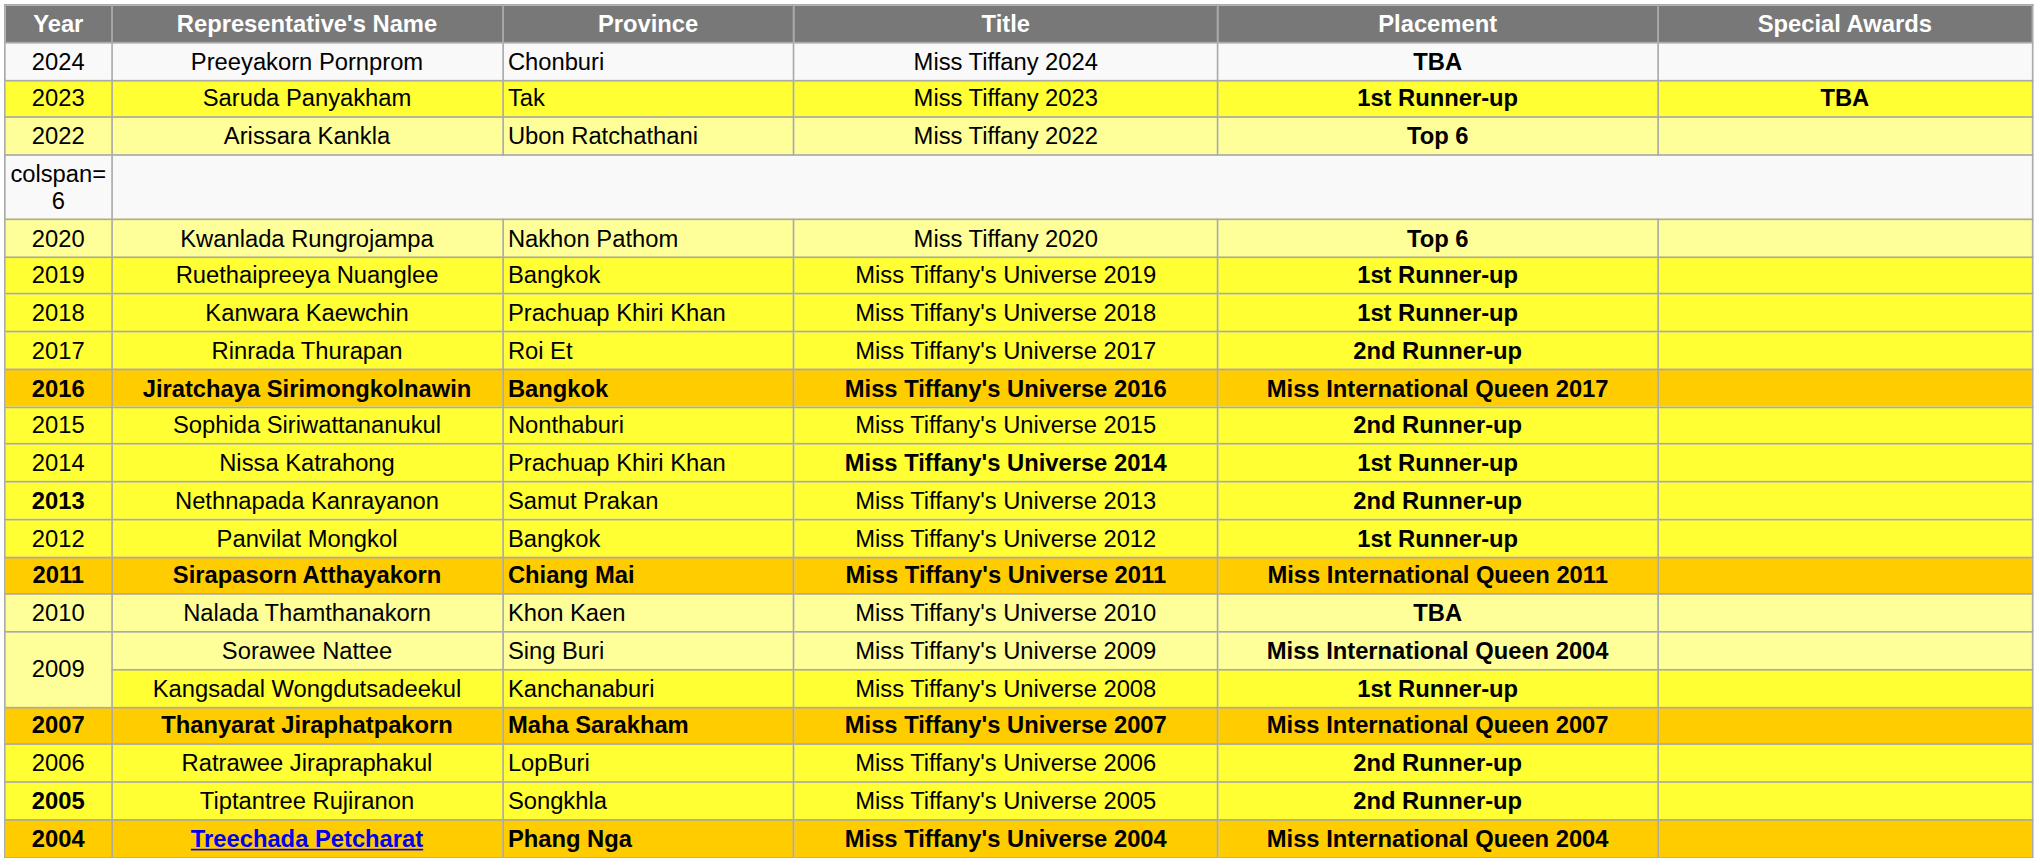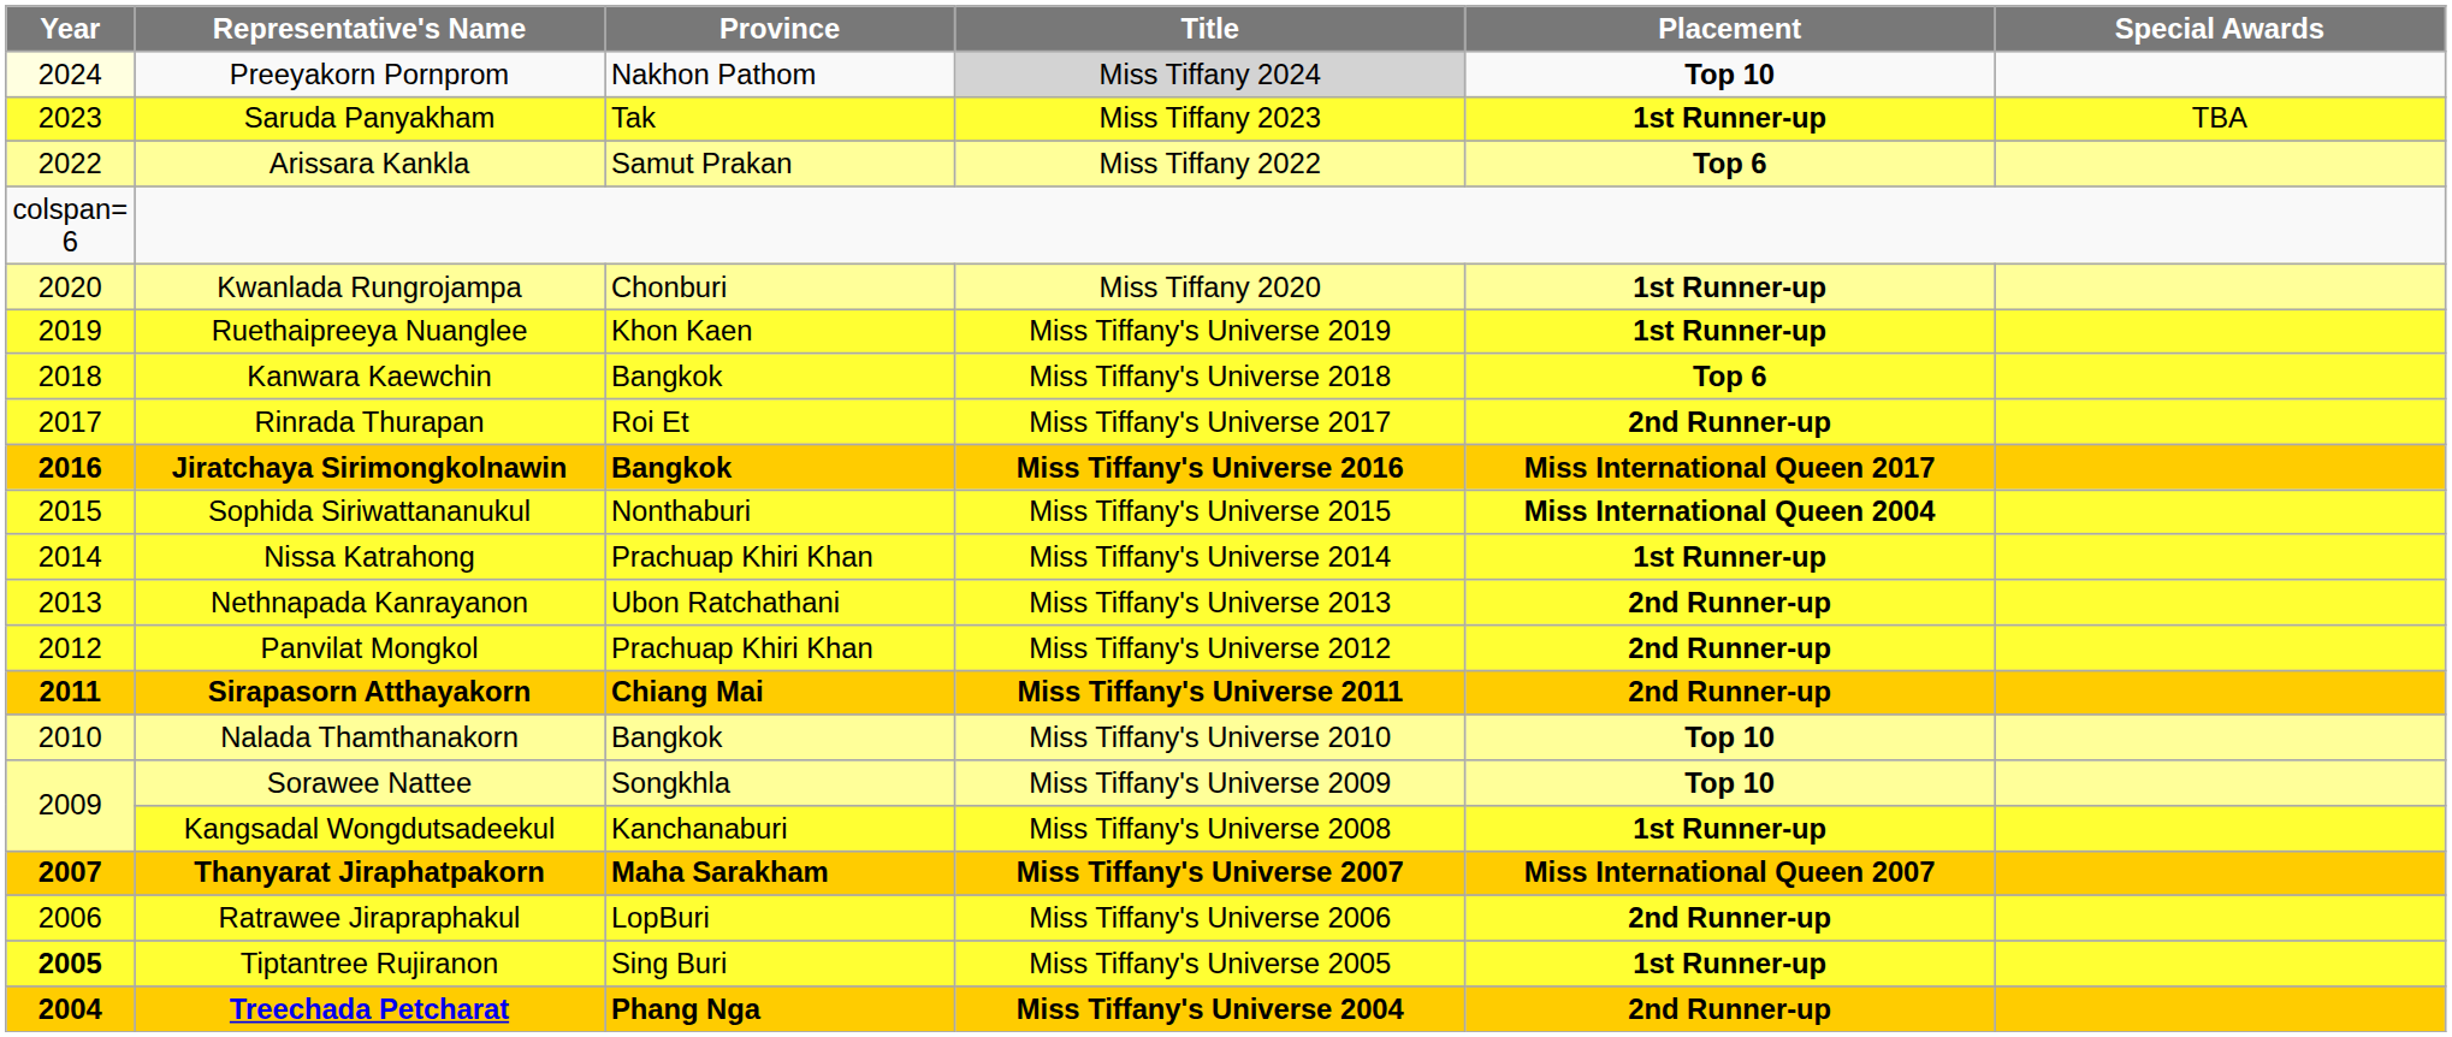Preeyakorn Pornprom | Year: no background -> lightyellow background
Preeyakorn Pornprom | Province: Chonburi -> Nakhon Pathom
Preeyakorn Pornprom | Title: no background -> lightgrey background
Preeyakorn Pornprom | Placement: TBA -> Top 10
Saruda Panyakham | Special Awards: bold -> normal
Arissara Kankla | Province: Ubon Ratchathani -> Samut Prakan
Kwanlada Rungrojampa | Province: Nakhon Pathom -> Chonburi
Kwanlada Rungrojampa | Placement: Top 6 -> 1st Runner-up
Ruethaipreeya Nuanglee | Province: Bangkok -> Khon Kaen
Kanwara Kaewchin | Province: Prachuap Khiri Khan -> Bangkok
Kanwara Kaewchin | Placement: 1st Runner-up -> Top 6
Sophida Siriwattananukul | Placement: 2nd Runner-up -> Miss International Queen 2004
Nissa Katrahong | Title: bold -> normal
Nethnapada Kanrayanon | Year: bold -> normal
Nethnapada Kanrayanon | Province: Samut Prakan -> Ubon Ratchathani
Panvilat Mongkol | Province: Bangkok -> Prachuap Khiri Khan
Panvilat Mongkol | Placement: 1st Runner-up -> 2nd Runner-up
Sirapasorn Atthayakorn | Placement: Miss International Queen 2011 -> 2nd Runner-up
Nalada Thamthanakorn | Province: Khon Kaen -> Bangkok
Nalada Thamthanakorn | Placement: TBA -> Top 10
Sorawee Nattee | Province: Sing Buri -> Songkhla
Sorawee Nattee | Placement: Miss International Queen 2004 -> Top 10
Tiptantree Rujiranon | Province: Songkhla -> Sing Buri
Tiptantree Rujiranon | Placement: 2nd Runner-up -> 1st Runner-up
Treechada Petcharat | Placement: Miss International Queen 2004 -> 2nd Runner-up
